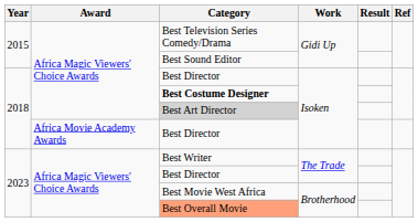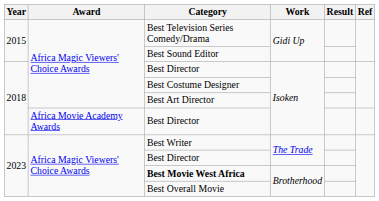Best Costume Designer | Category: bold -> normal
Best Art Director | Category: lightgrey background -> no background
Best Movie West Africa | Category: normal -> bold
Best Overall Movie | Category: lightsalmon background -> no background
